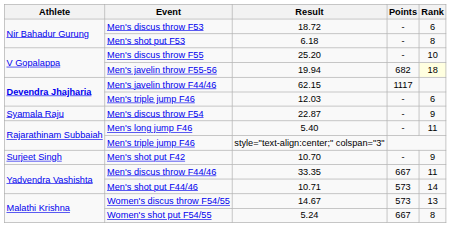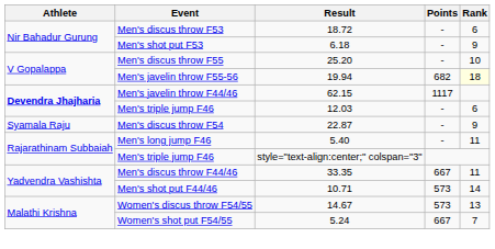Men's shot put F53 | Rank: 8 -> 9
- row: Surjeet Singh | Men's shot put F42 | 10.70 | - | 9
Women's shot put F54/55 | Rank: 8 -> 7
